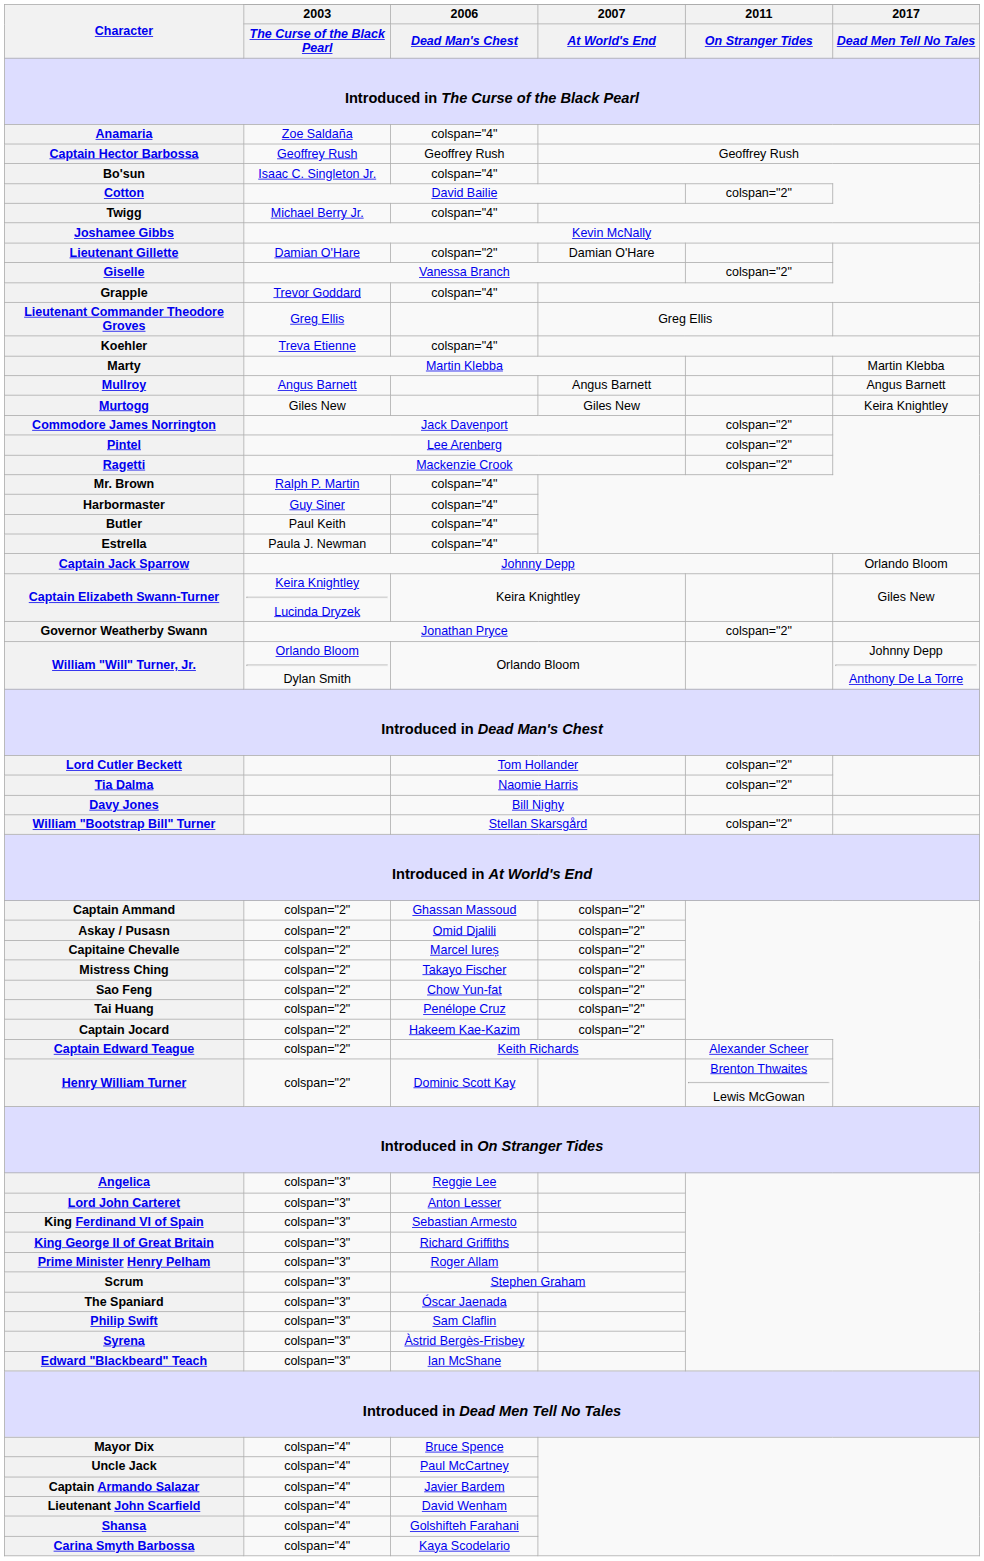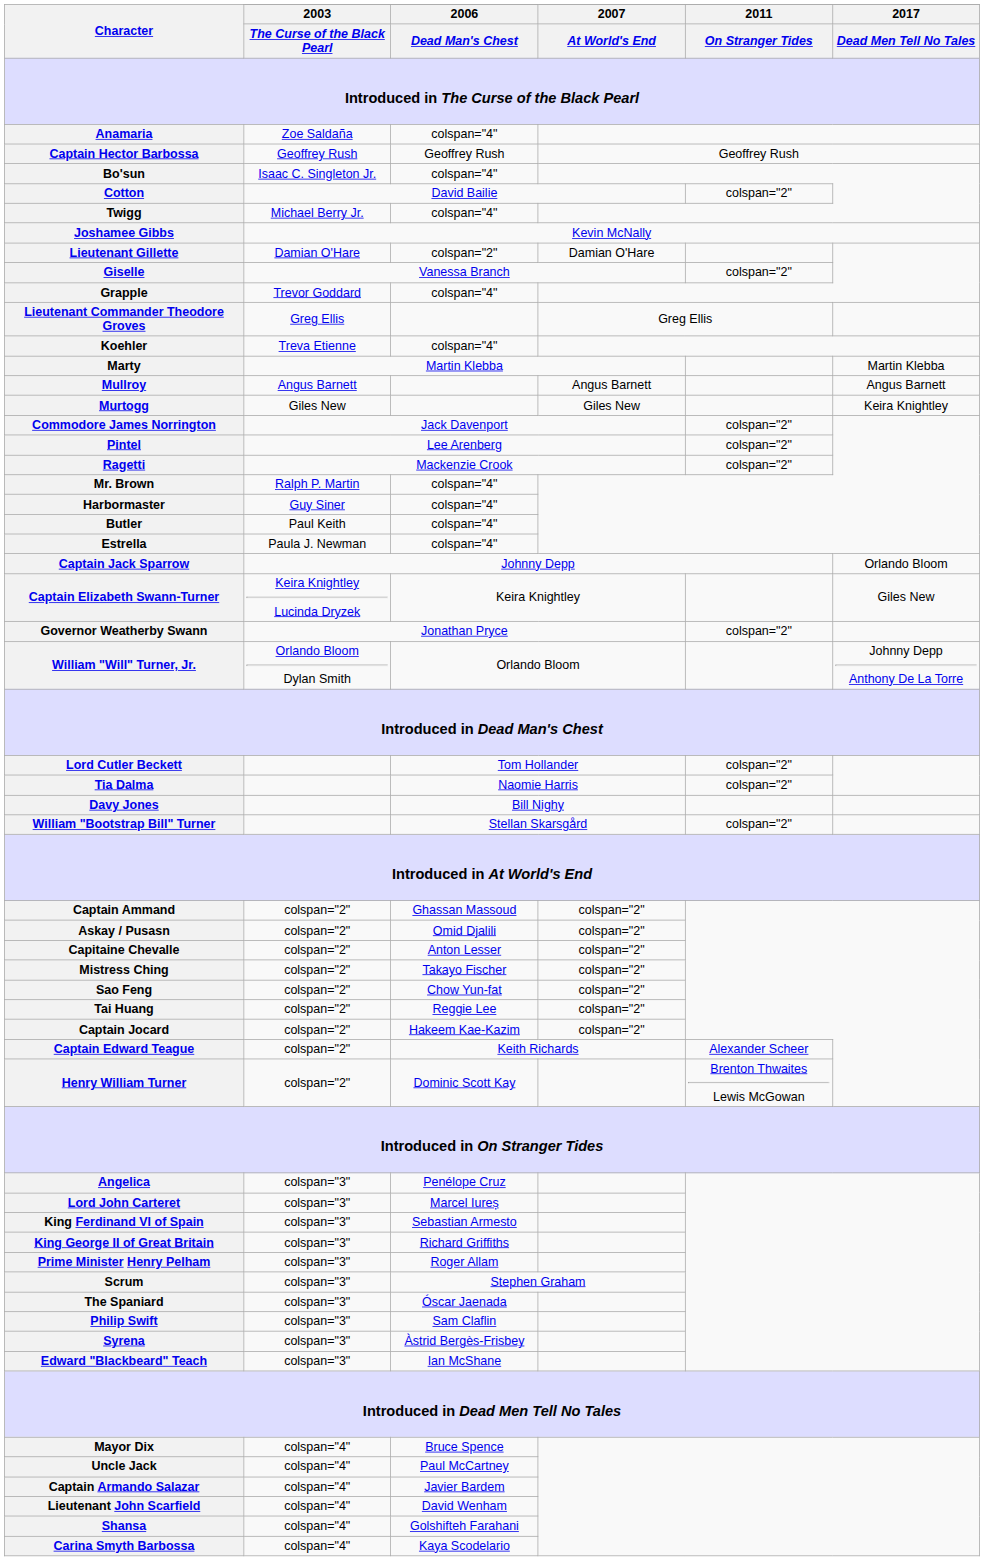Capitaine Chevalle | 2006 / Dead Man's Chest: Marcel Iureș -> Anton Lesser
Tai Huang | 2006 / Dead Man's Chest: Penélope Cruz -> Reggie Lee
Angelica | 2006 / Dead Man's Chest: Reggie Lee -> Penélope Cruz
Lord John Carteret | 2006 / Dead Man's Chest: Anton Lesser -> Marcel Iureș
